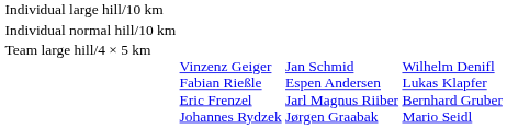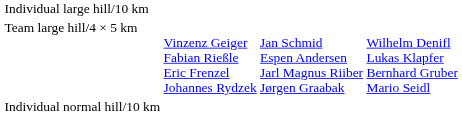rows swapped: Individual normal hill/10 km <-> Team large hill/4 × 5 km
